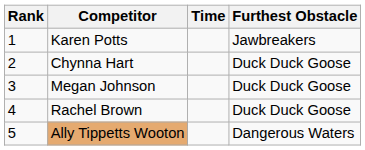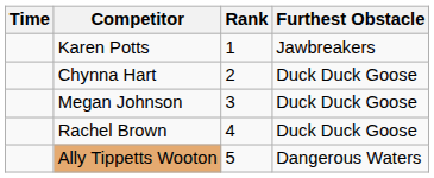columns swapped: Rank <-> Time
